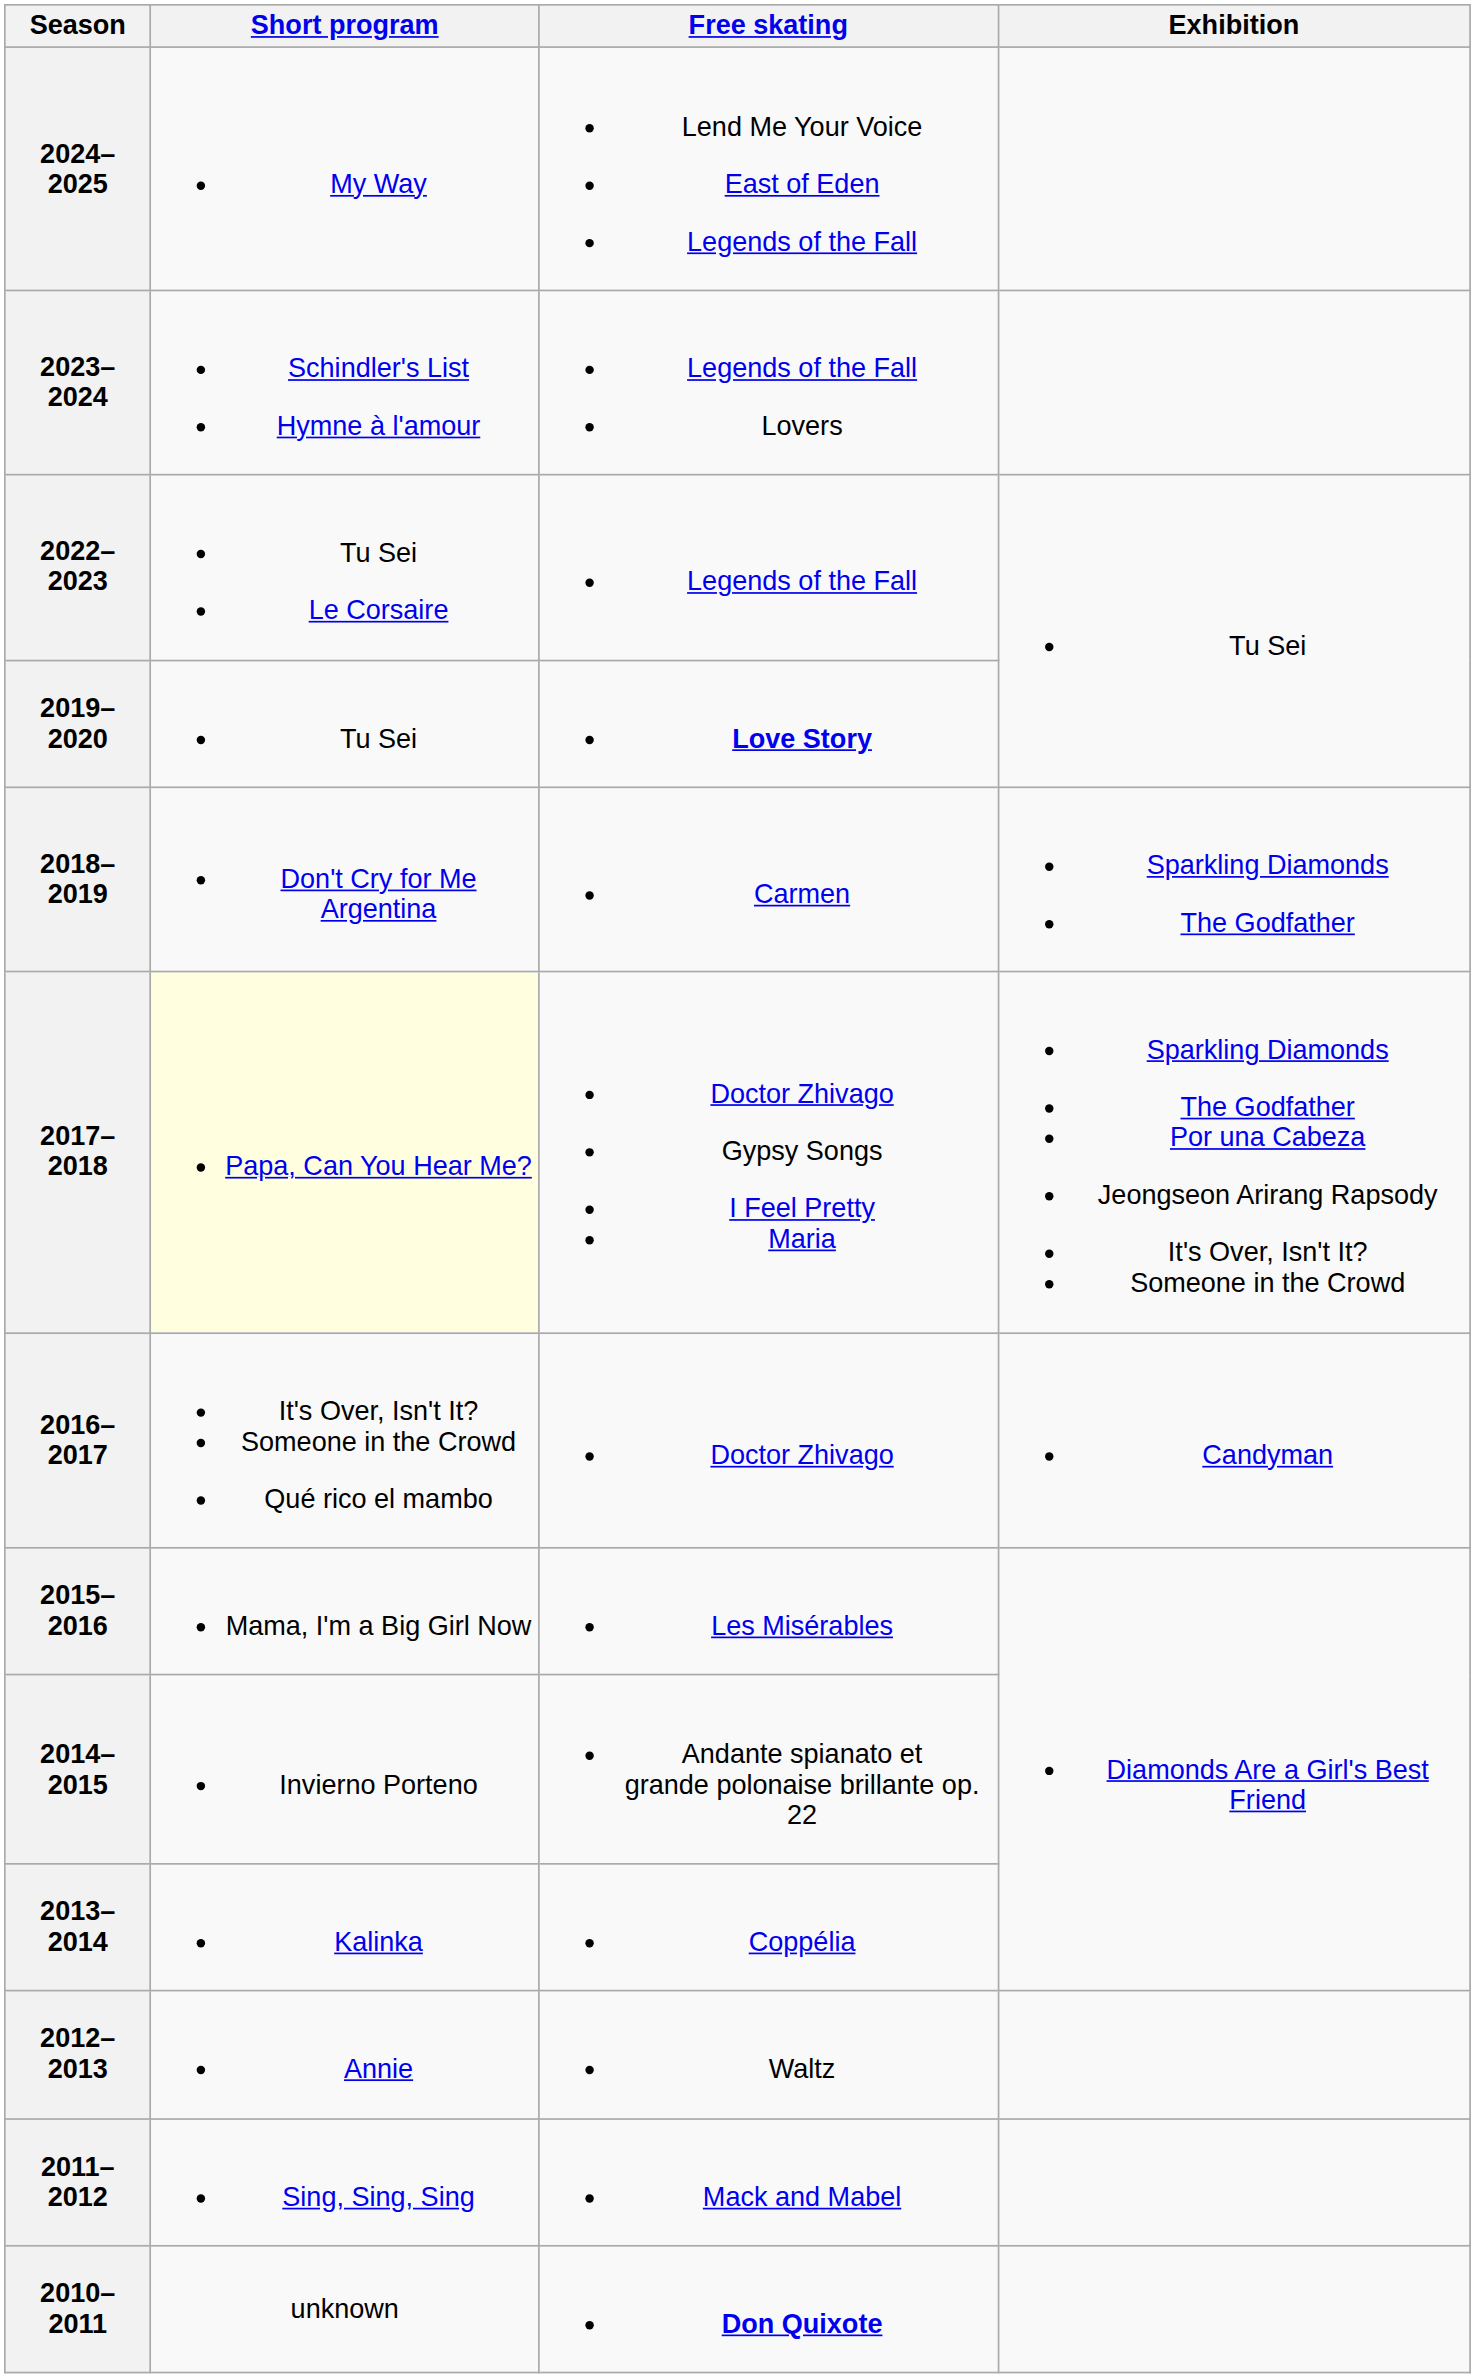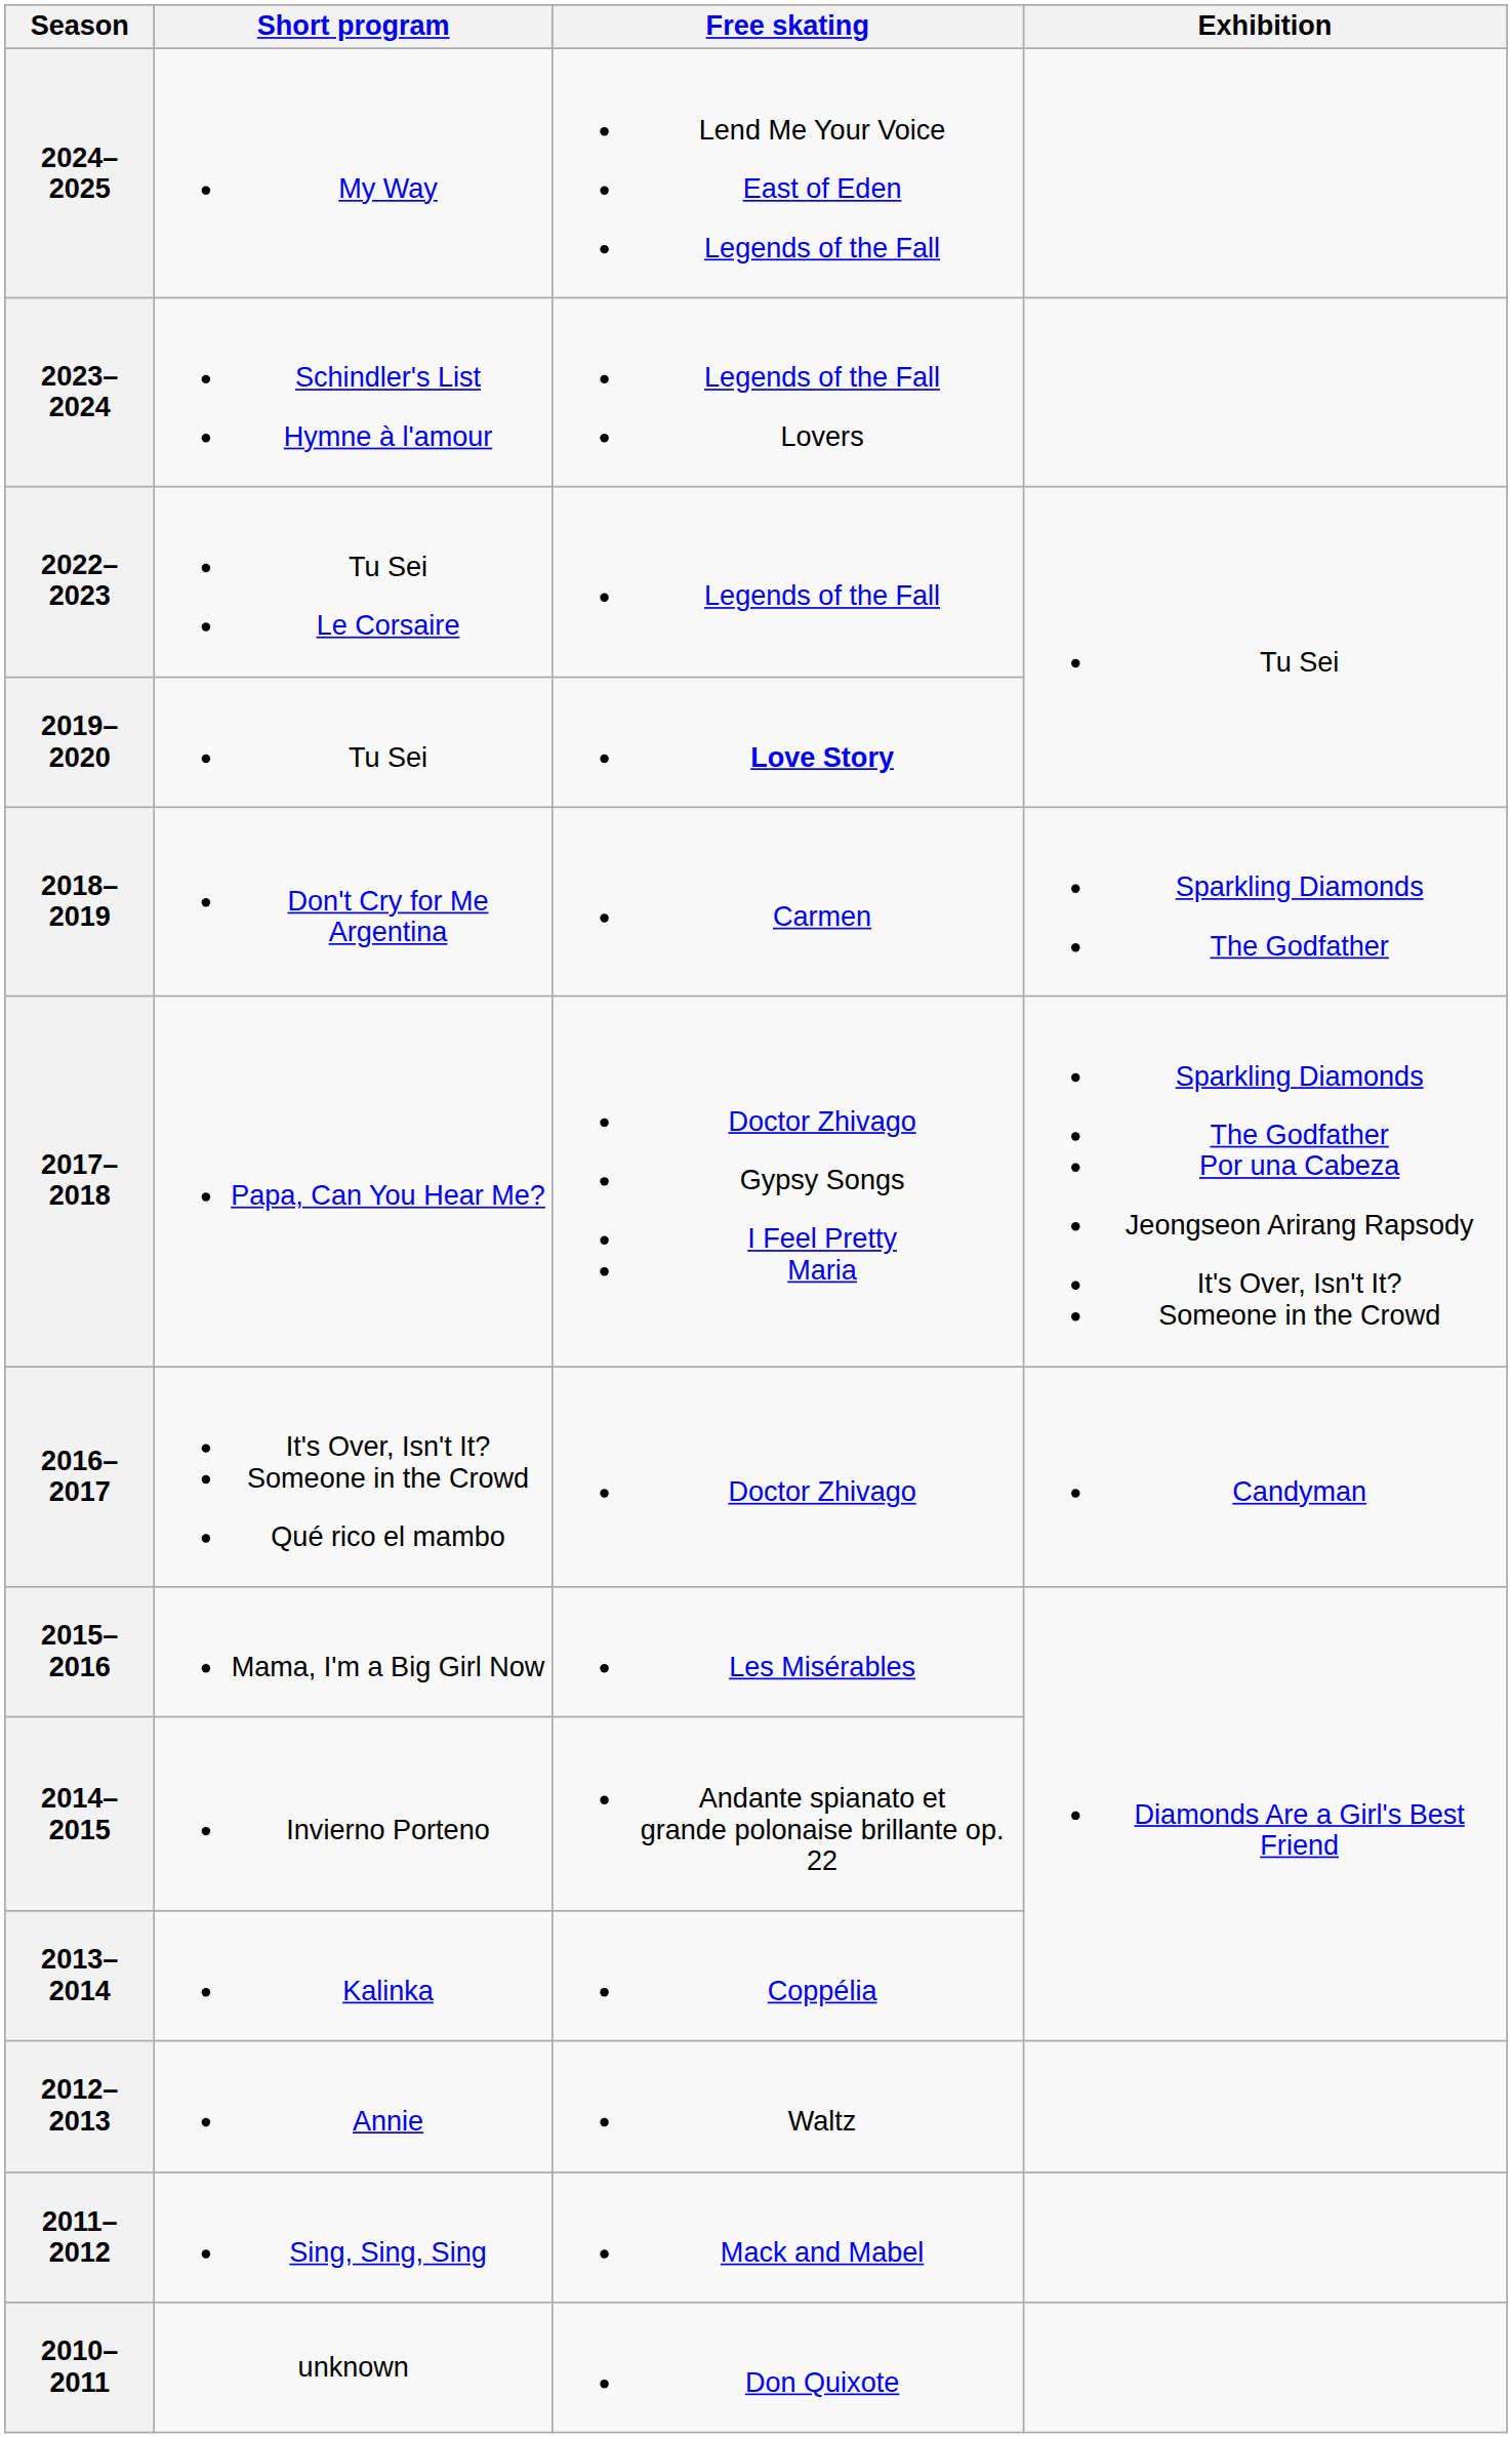2017–2018 | Short program: lightyellow background -> no background
2010–2011 | Free skating: bold -> normal
